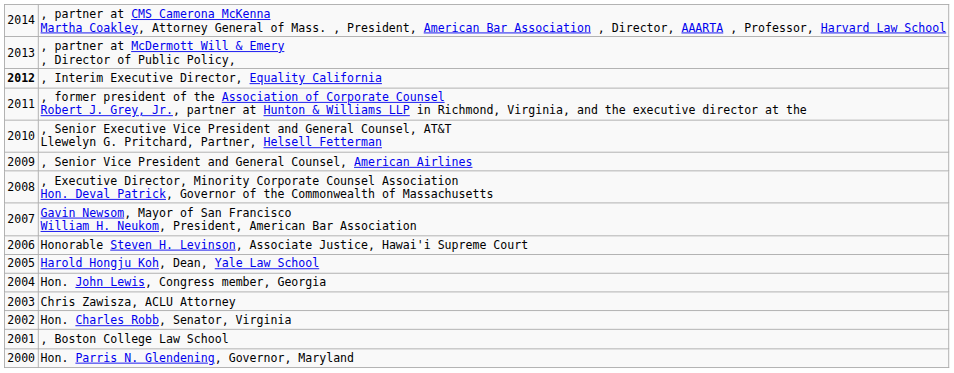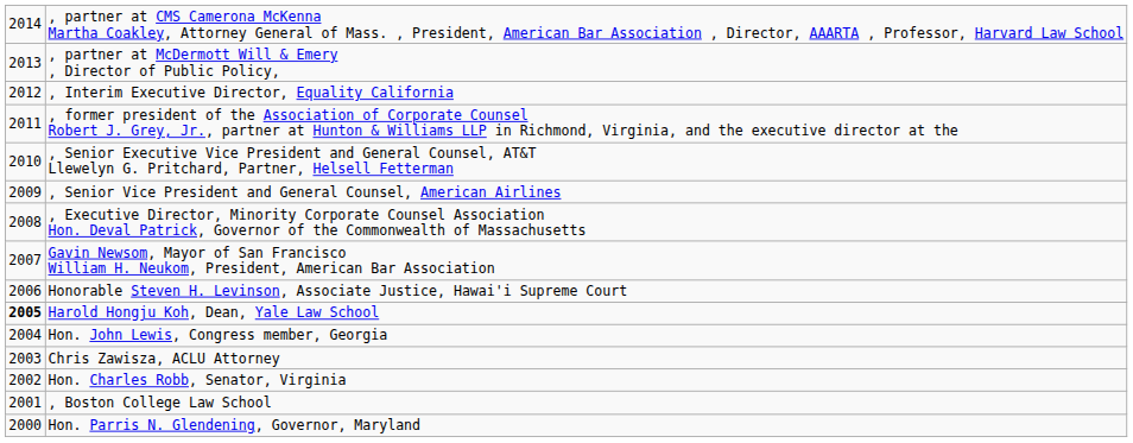, Interim Executive Director, Equality California | column 1: bold -> normal
Harold Hongju Koh, Dean, Yale Law School | column 1: normal -> bold
